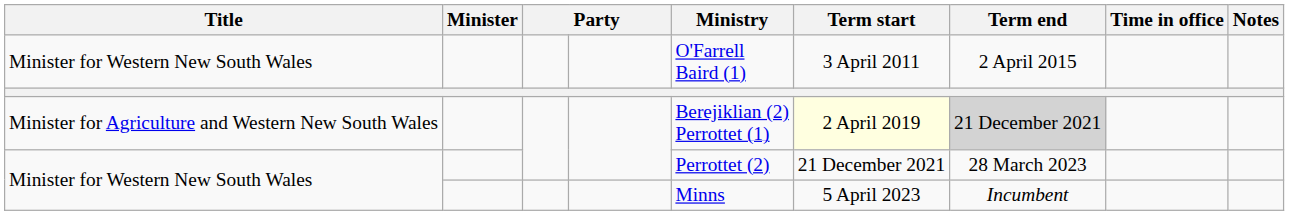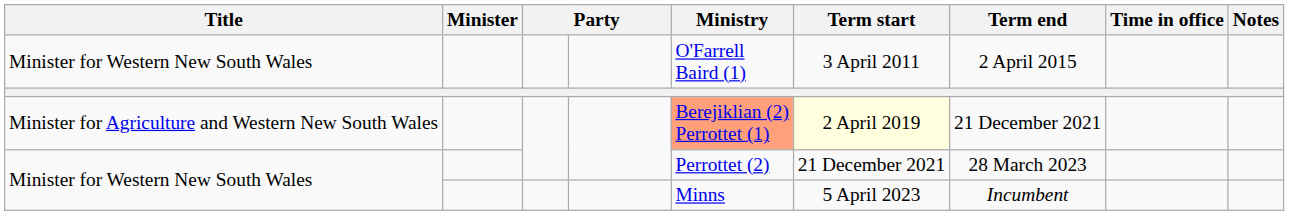Minister for Agriculture and Western New South Wales | Ministry: no background -> lightsalmon background
Minister for Agriculture and Western New South Wales | Term end: lightgrey background -> no background
